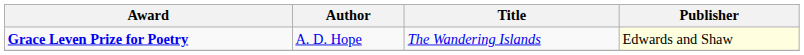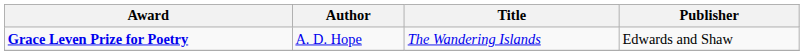Grace Leven Prize for Poetry | Publisher: lightyellow background -> no background
